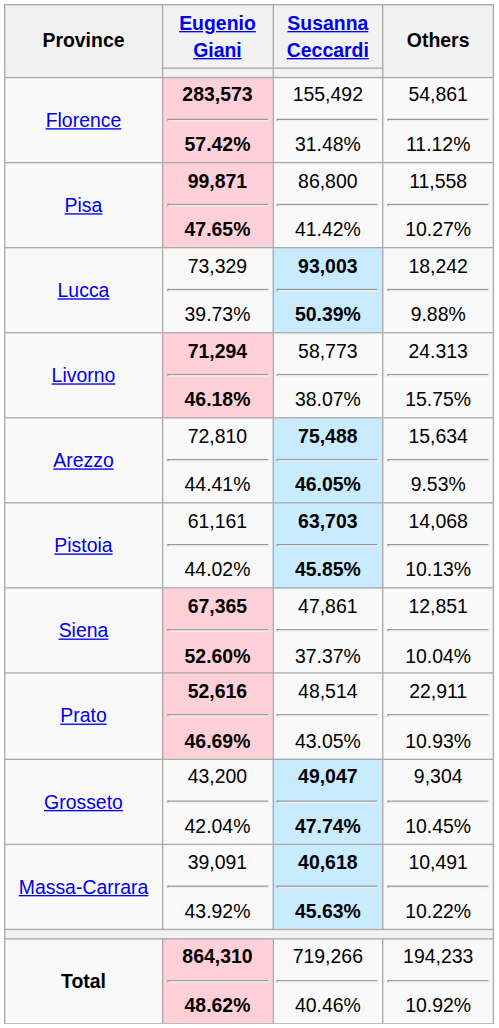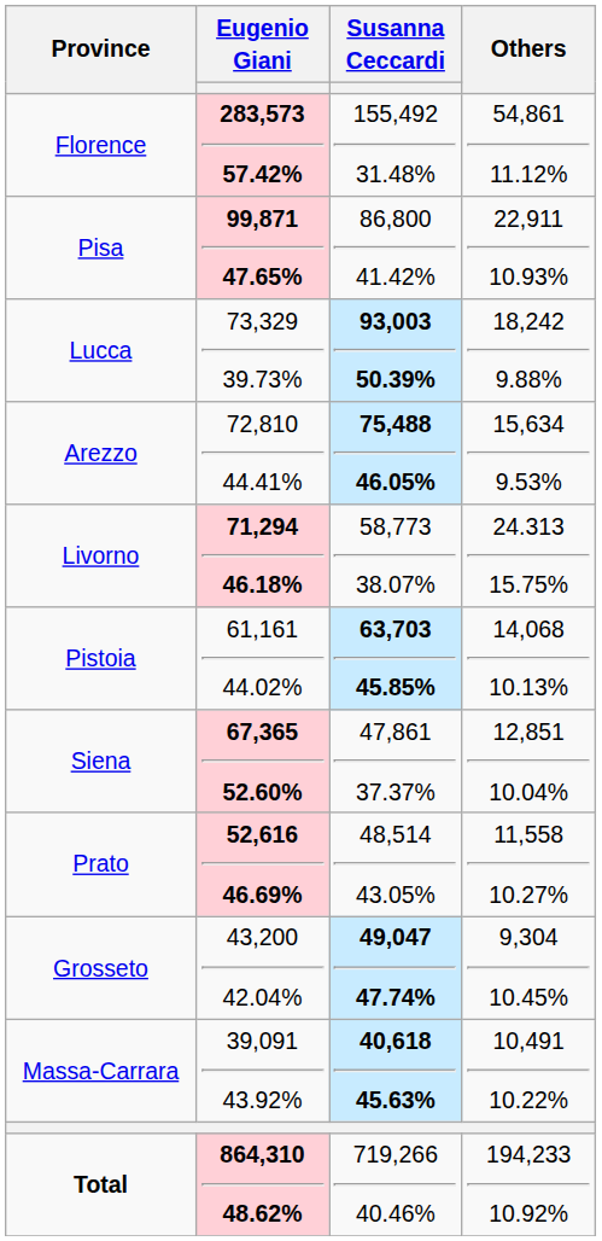Pisa | Others: 11,558 10.27% -> 22,911 10.93%
rows swapped: Arezzo <-> Livorno
Prato | Others: 22,911 10.93% -> 11,558 10.27%
